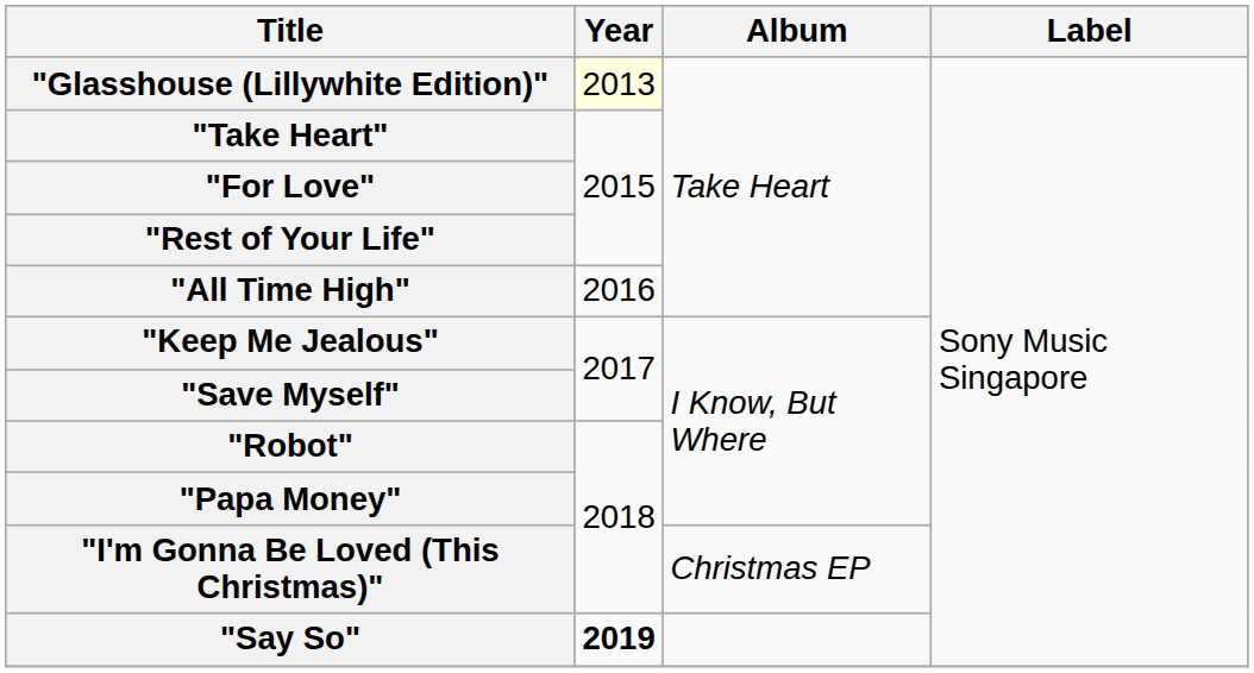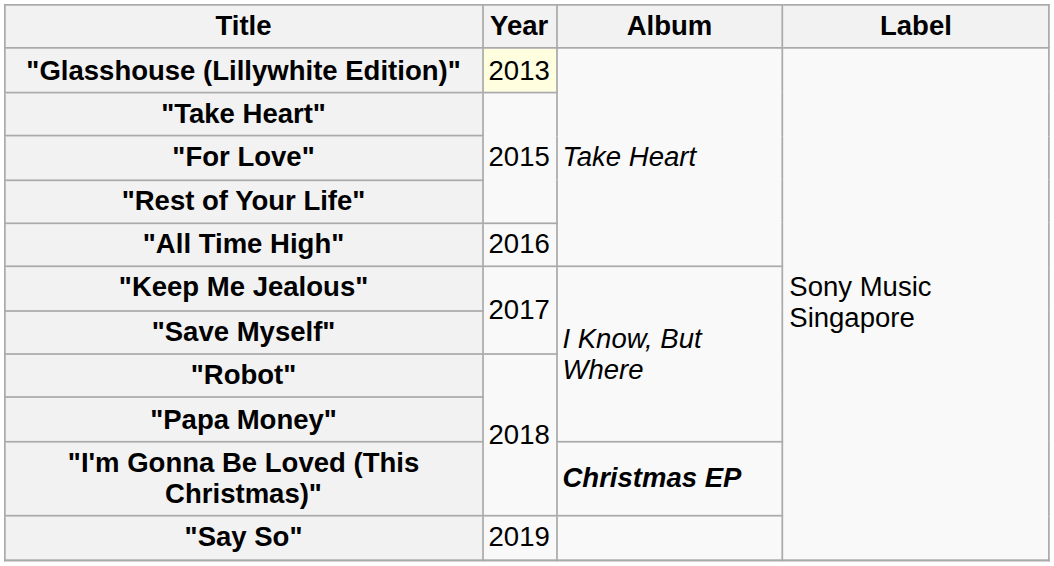"I'm Gonna Be Loved (This Christmas)" | Album: normal -> bold
"Say So" | Year: bold -> normal
